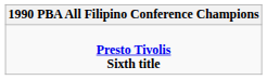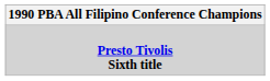row 2 | column 1: no background -> lightgrey background
